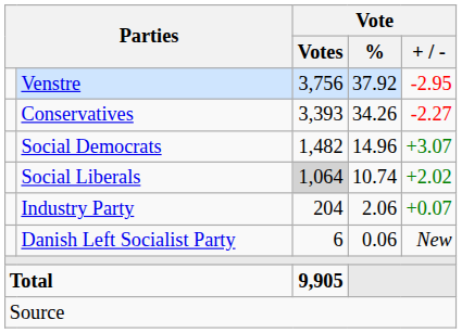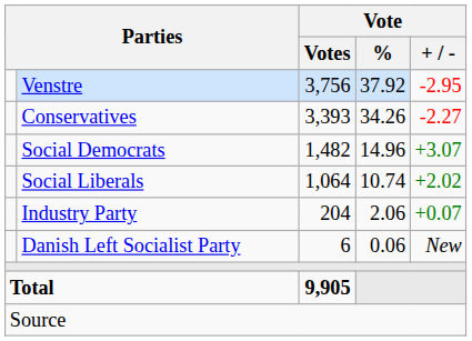Social Liberals | Vote / Votes: lightgrey background -> no background
